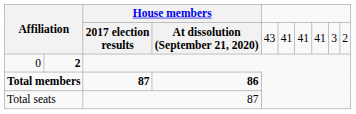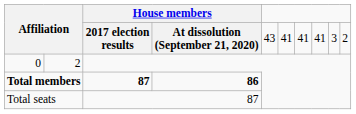0 | column 2: bold -> normal
